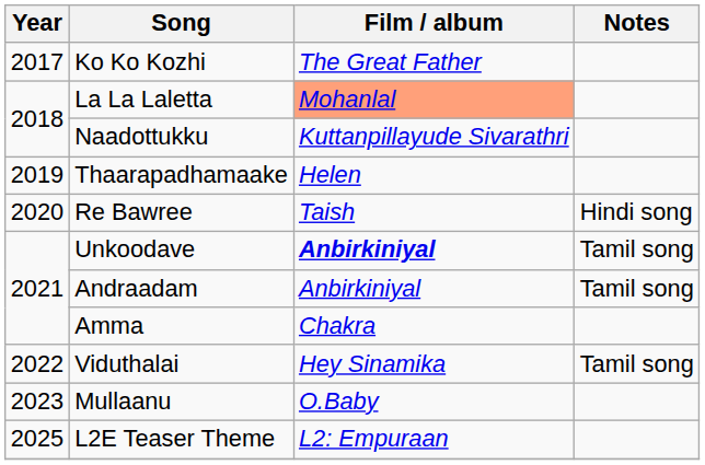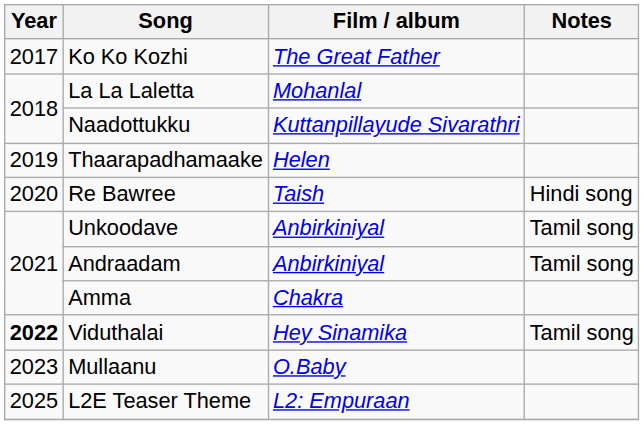La La Laletta | Film / album: lightsalmon background -> no background
Unkoodave | Film / album: bold -> normal
Viduthalai | Year: normal -> bold
